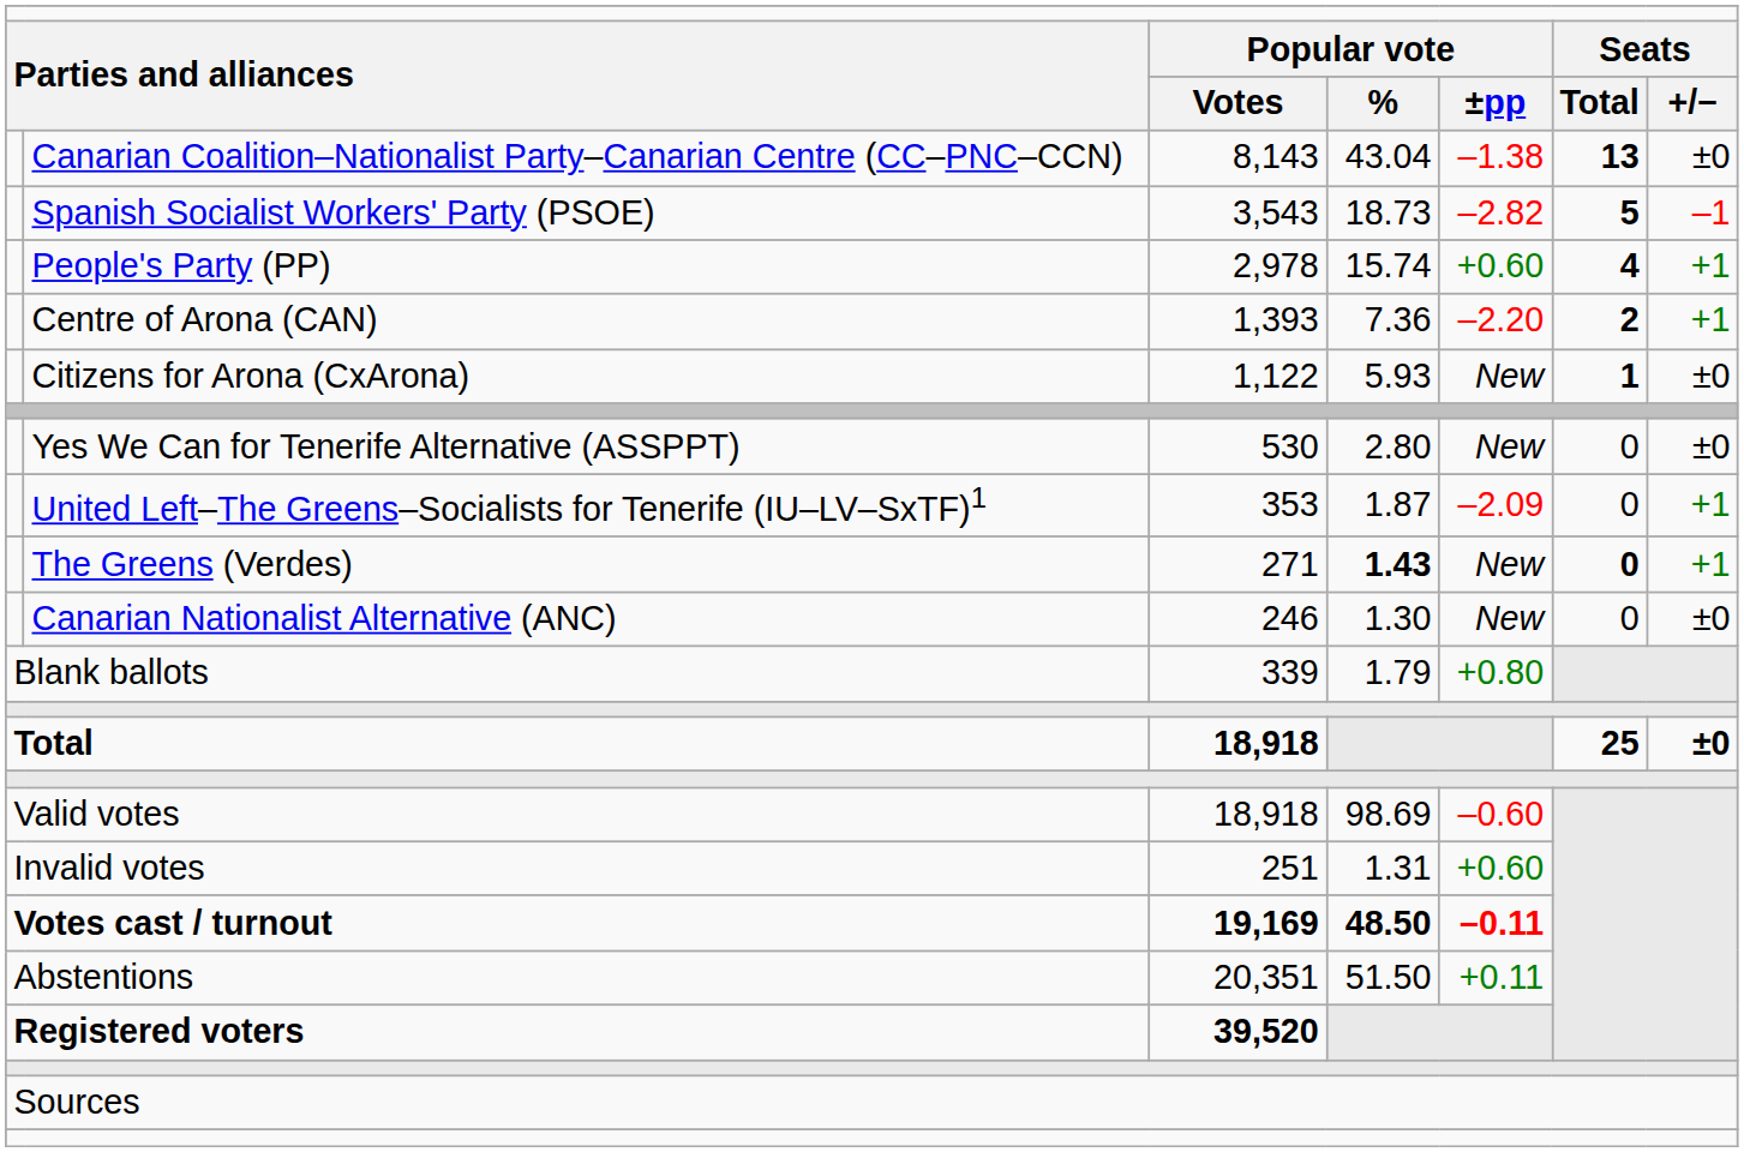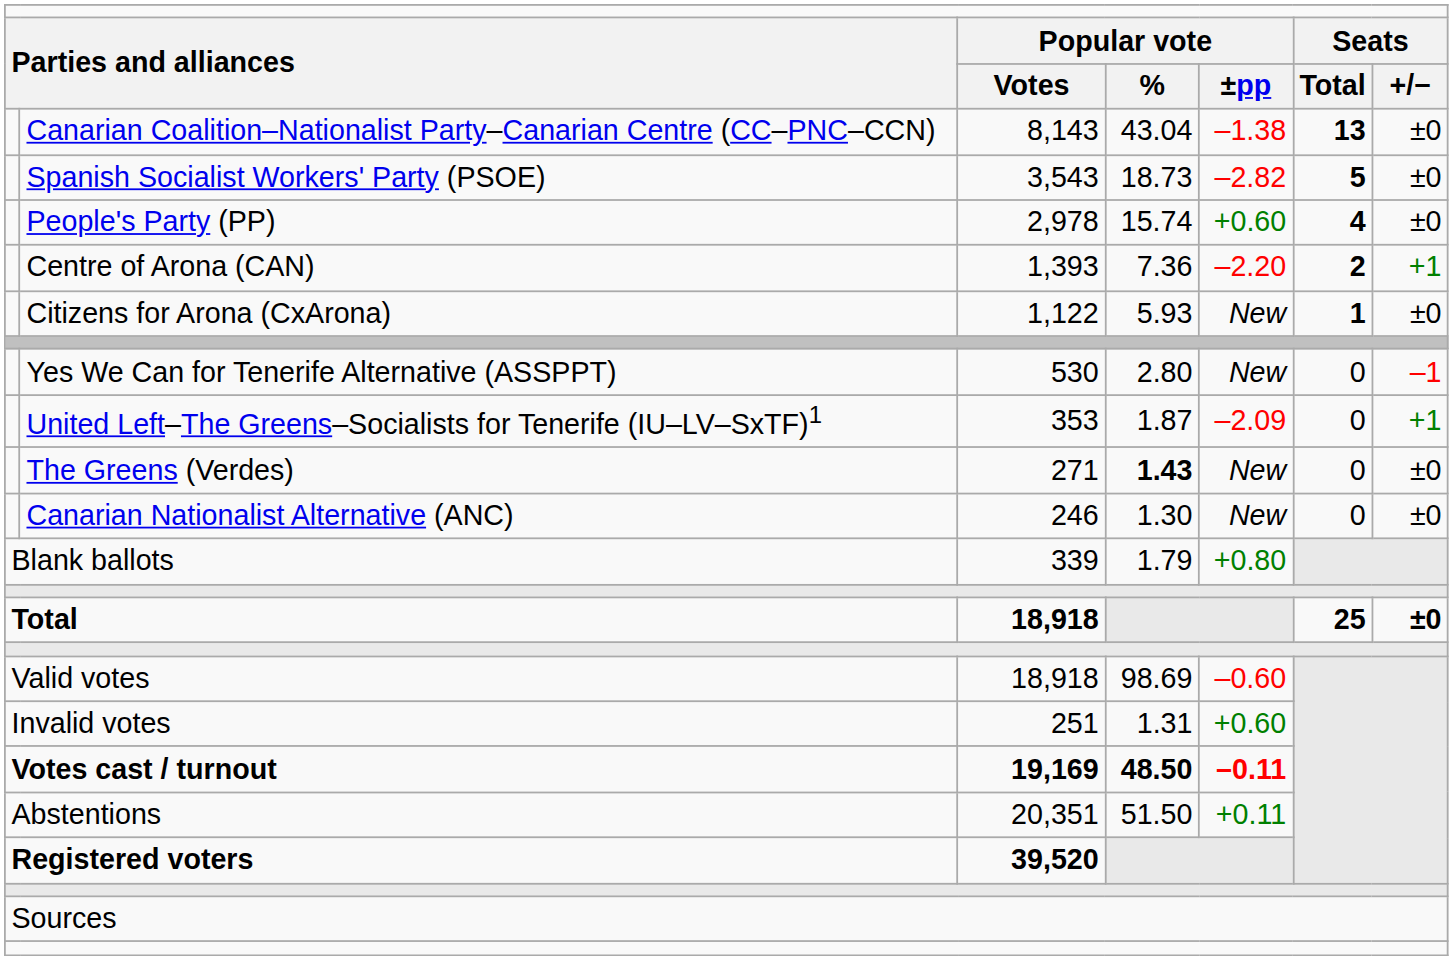Spanish Socialist Workers' Party (PSOE) | column 7: –1 -> ±0
People's Party (PP) | column 7: +1 -> ±0
Yes We Can for Tenerife Alternative (ASSPPT) | column 7: ±0 -> –1
The Greens (Verdes) | column 6: bold -> normal
The Greens (Verdes) | column 7: +1 -> ±0
